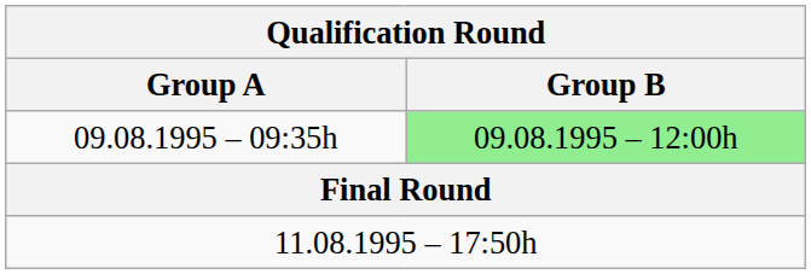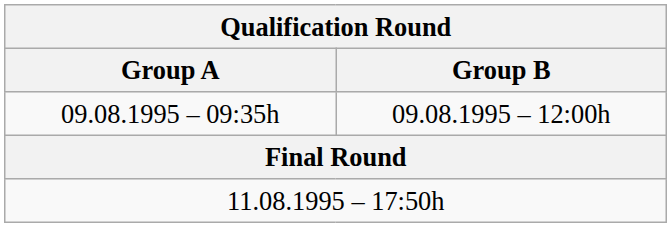09.08.1995 – 09:35h | Group B: lightgreen background -> no background
